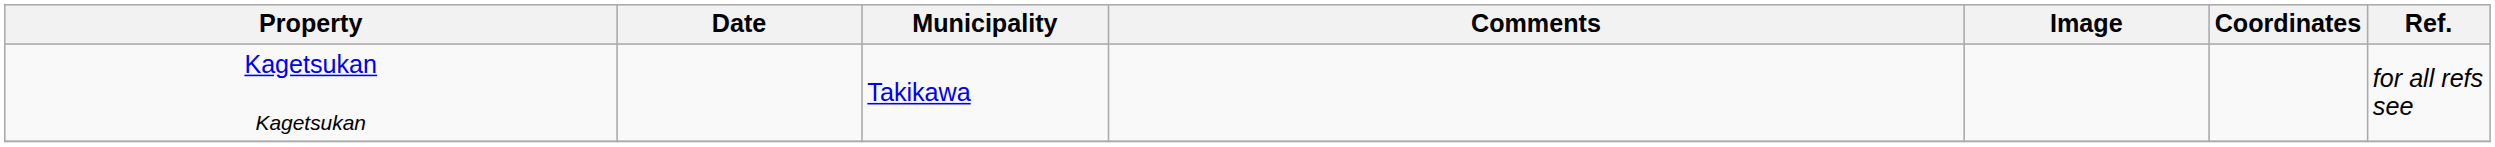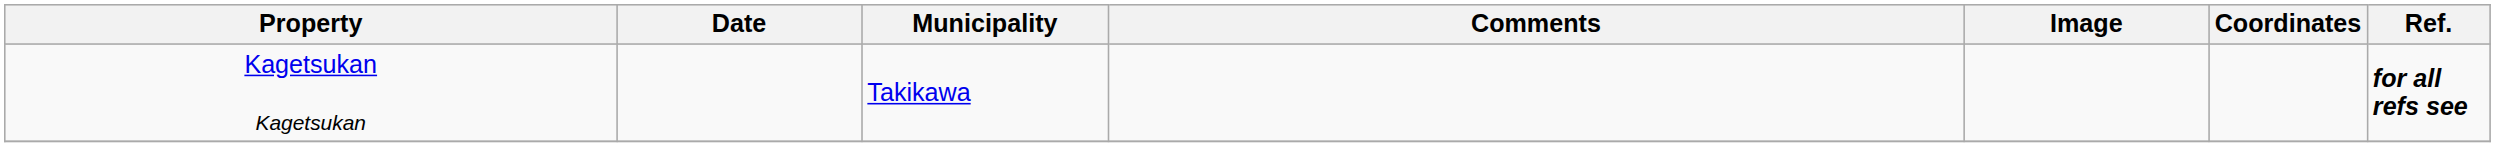Kagetsukan Kagetsukan | Ref.: normal -> bold
